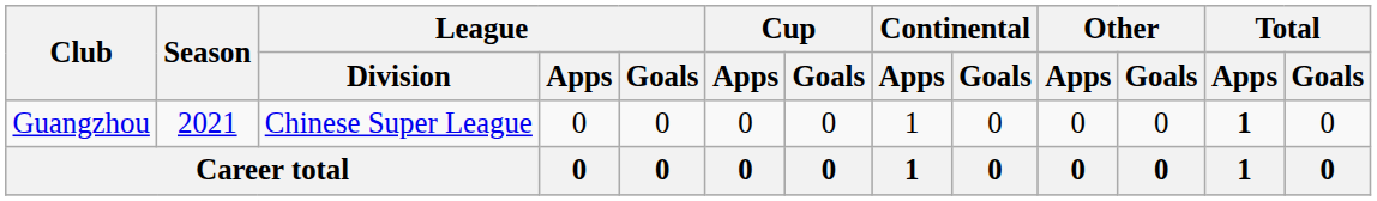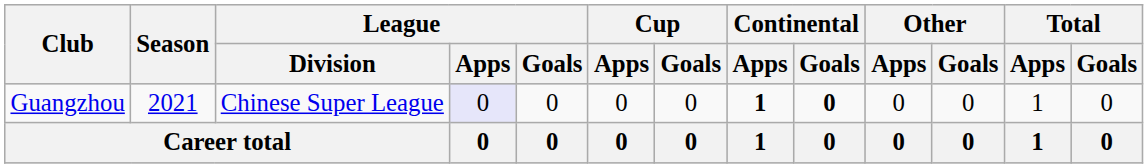Guangzhou | League / Apps: no background -> lavender background
Guangzhou | Continental / Apps: normal -> bold
Guangzhou | Continental / Goals: normal -> bold
Guangzhou | Total / Apps: bold -> normal
